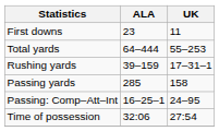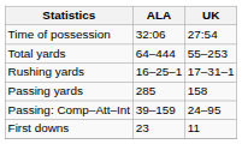rows swapped: First downs <-> Time of possession
Rushing yards | ALA: 39–159 -> 16–25–1
Passing: Comp–Att–Int | ALA: 16–25–1 -> 39–159
